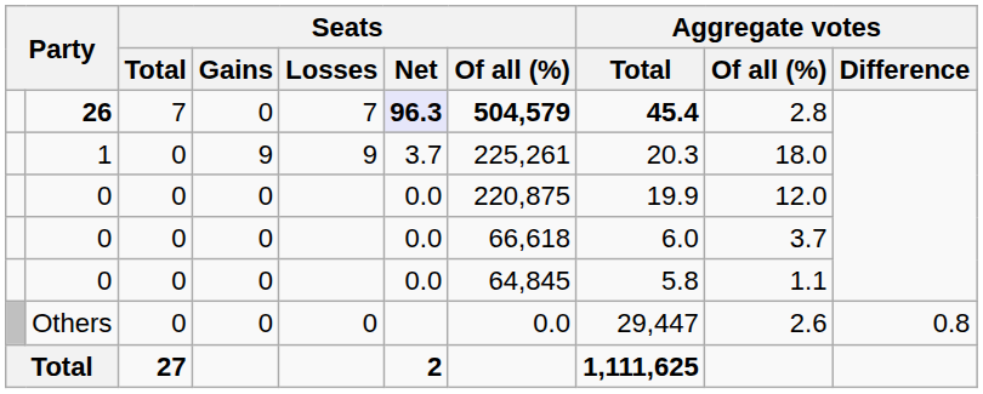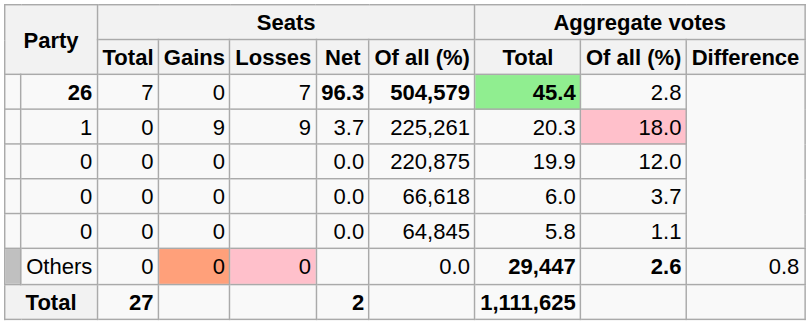26 | Seats / Net: lavender background -> no background
26 | Aggregate votes / Total: no background -> lightgreen background
1 | Aggregate votes / Of all (%): no background -> pink background
Others | Seats / Gains: no background -> lightsalmon background
Others | Seats / Losses: no background -> pink background
Others | Aggregate votes / Total: normal -> bold
Others | Aggregate votes / Of all (%): normal -> bold
